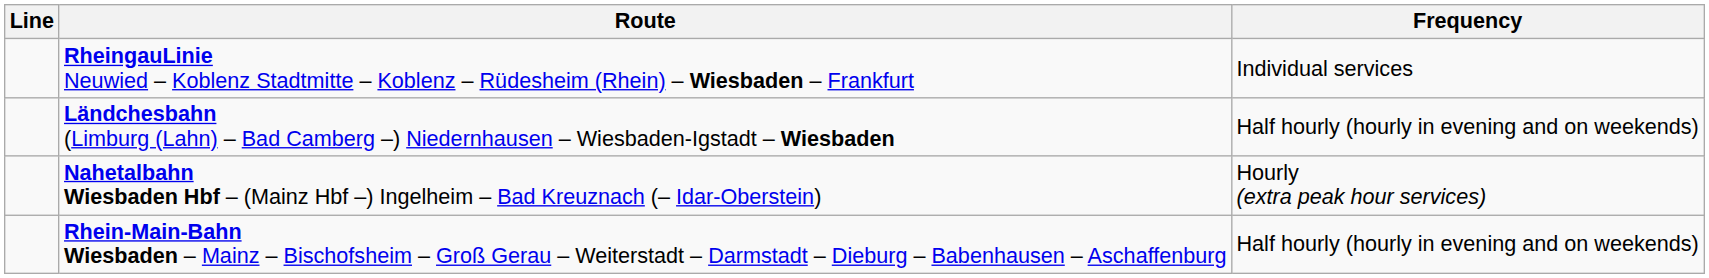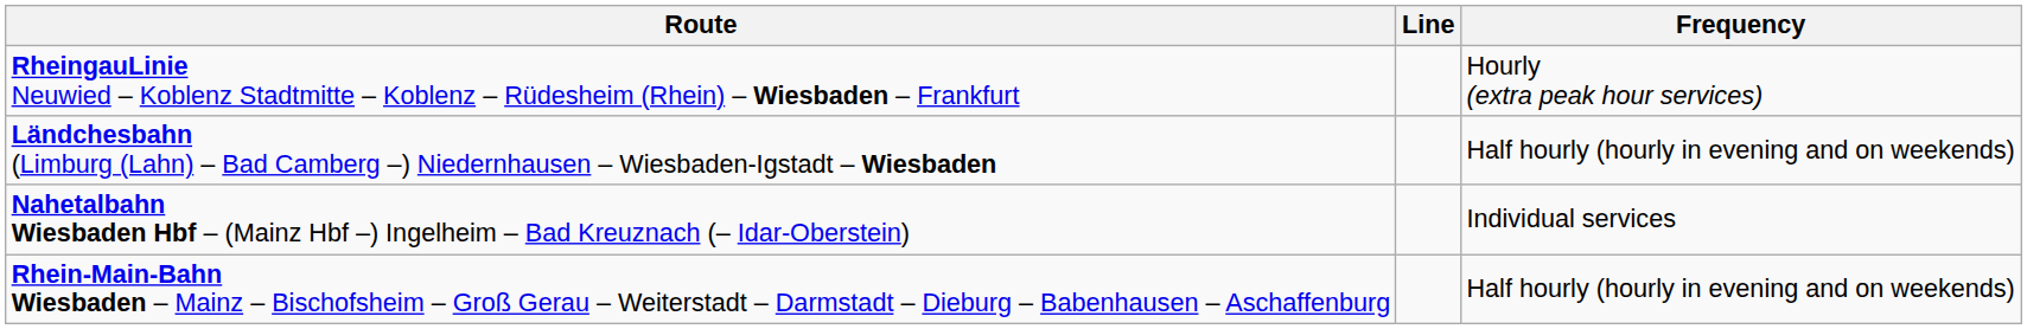columns swapped: Line <-> Route
row 2 | Frequency: Individual services -> Hourly (extra peak hour services)
row 4 | Frequency: Hourly (extra peak hour services) -> Individual services
